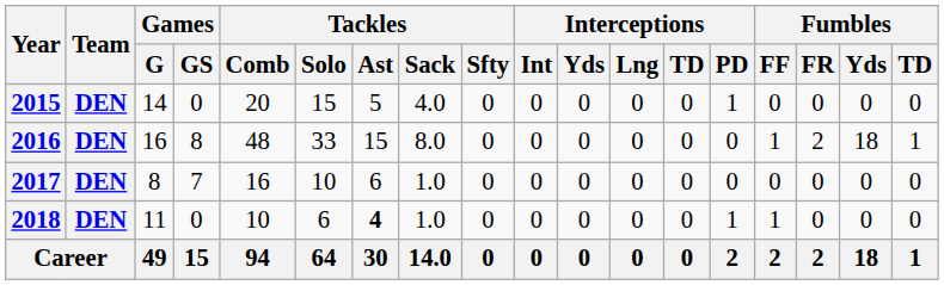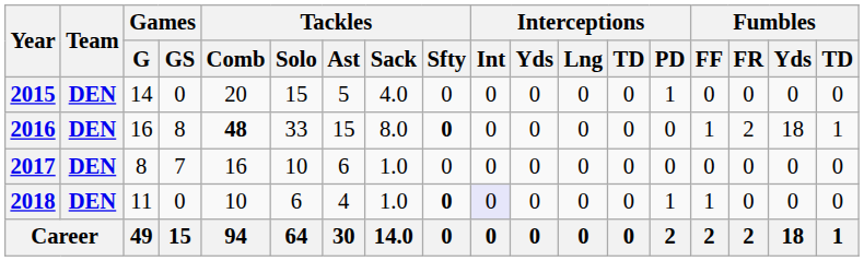2016 | Tackles / Comb: normal -> bold
2016 | Tackles / Sfty: normal -> bold
2018 | Tackles / Ast: bold -> normal
2018 | Tackles / Sfty: normal -> bold
2018 | Interceptions / Int: no background -> lavender background
